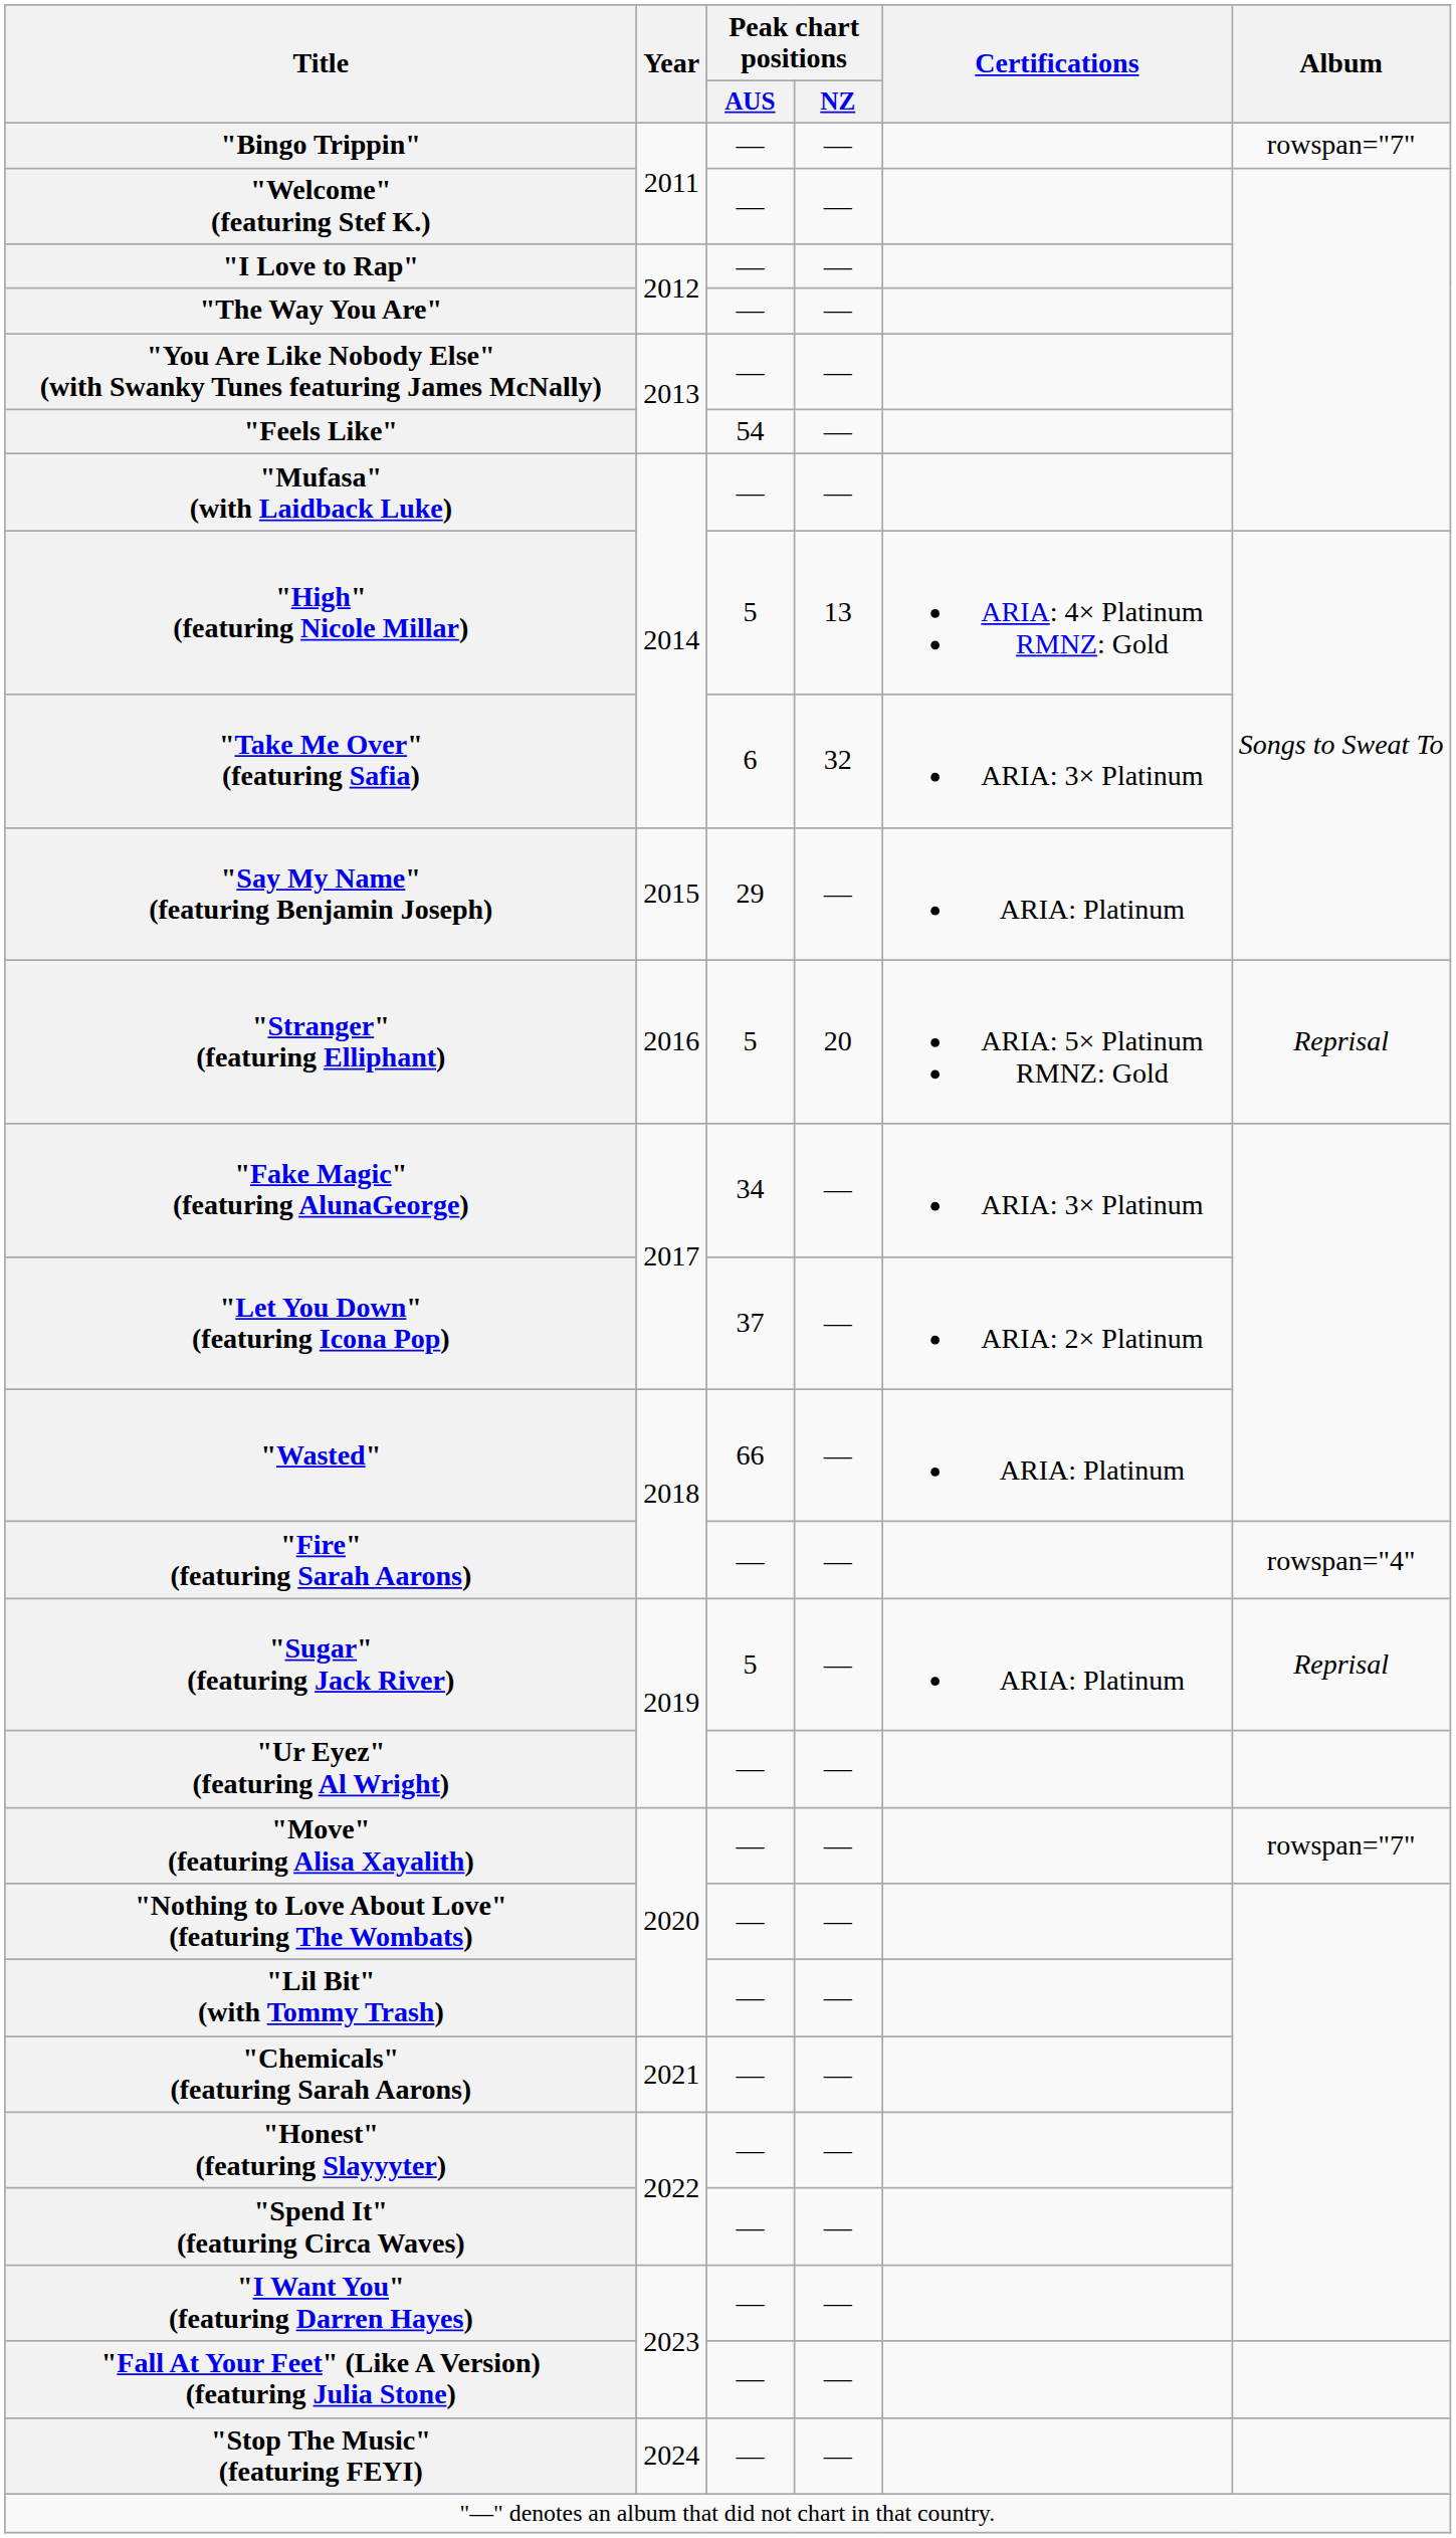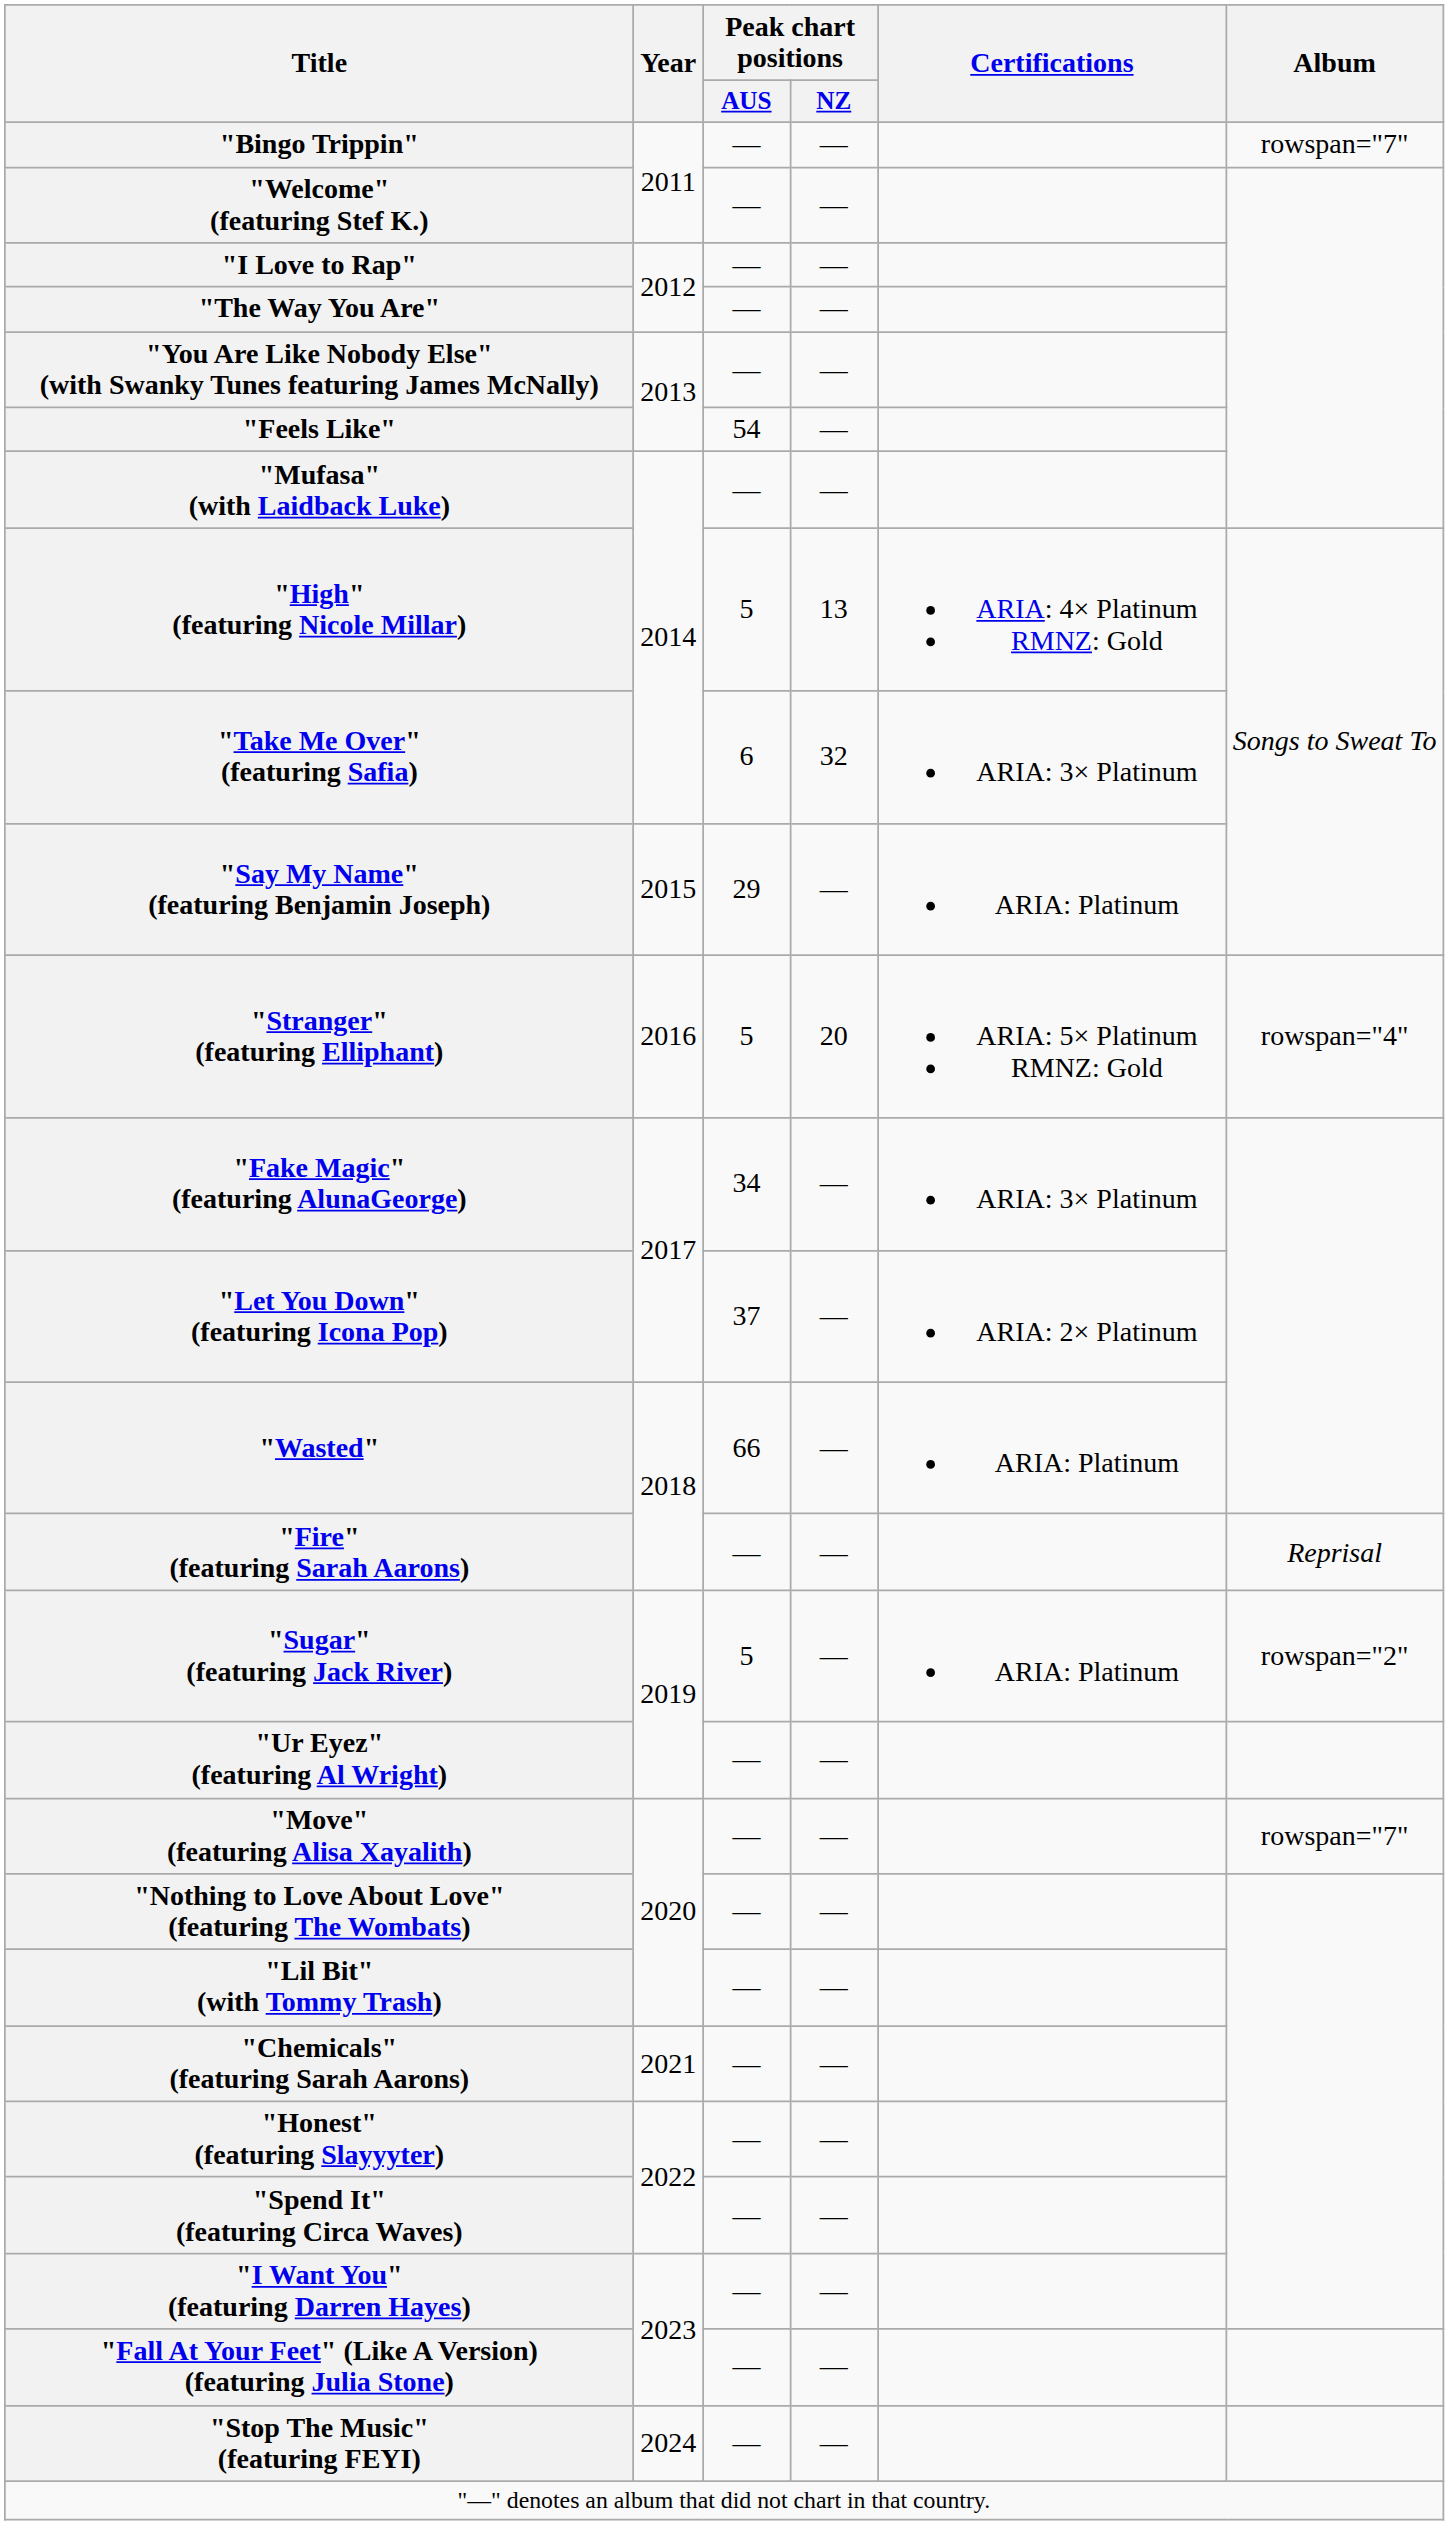"Stranger" (featuring Elliphant) | Album: Reprisal -> rowspan="4"
"Fire" (featuring Sarah Aarons) | Album: rowspan="4" -> Reprisal
"Sugar" (featuring Jack River) | Album: Reprisal -> rowspan="2"
